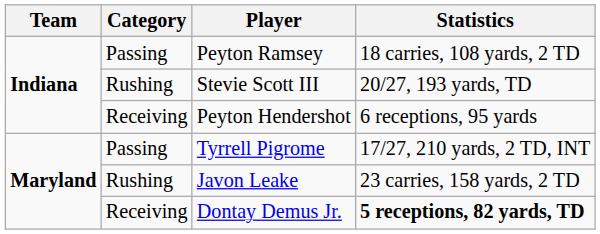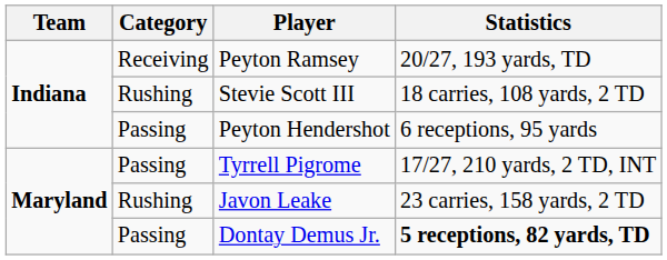Peyton Ramsey | Category: Passing -> Receiving
Peyton Ramsey | Statistics: 18 carries, 108 yards, 2 TD -> 20/27, 193 yards, TD
Stevie Scott III | Statistics: 20/27, 193 yards, TD -> 18 carries, 108 yards, 2 TD
Peyton Hendershot | Category: Receiving -> Passing
Dontay Demus Jr. | Category: Receiving -> Passing
